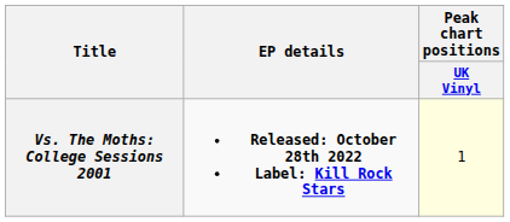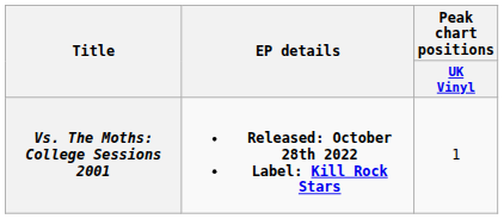Vs. The Moths: College Sessions 2001 | Peak chart positions / UK Vinyl: lightyellow background -> no background
